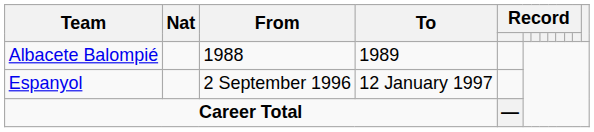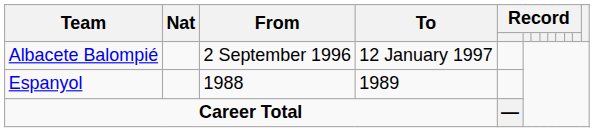Albacete Balompié | From: 1988 -> 2 September 1996
Albacete Balompié | To: 1989 -> 12 January 1997
Espanyol | From: 2 September 1996 -> 1988
Espanyol | To: 12 January 1997 -> 1989
